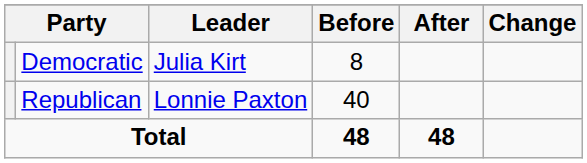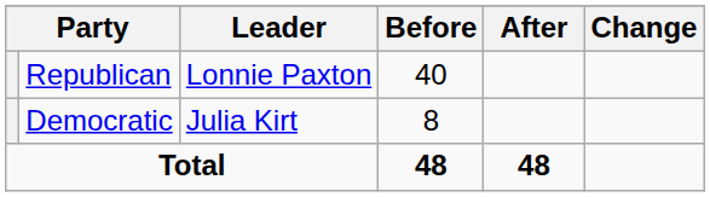rows swapped: Republican <-> Democratic
